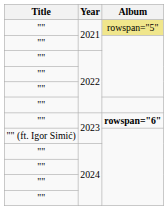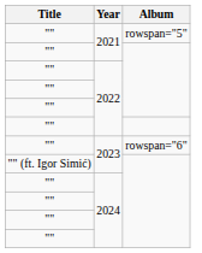2021 / rowspan="5" | Album: khaki background -> no background
2023 / rowspan="6" | Album: bold -> normal
